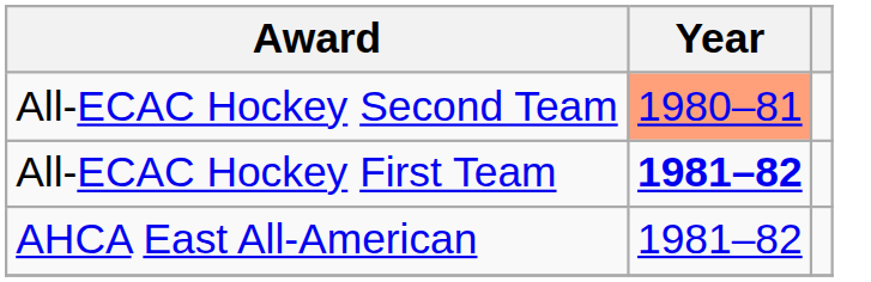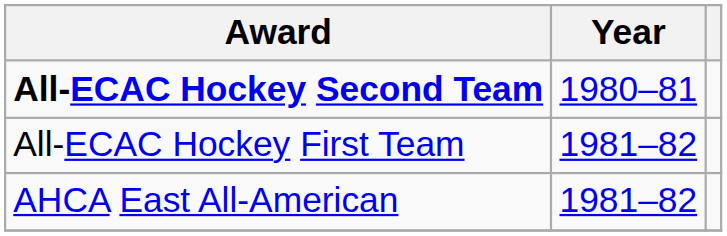row 2 | Award: normal -> bold
row 2 | Year: lightsalmon background -> no background
row 3 | Year: bold -> normal
